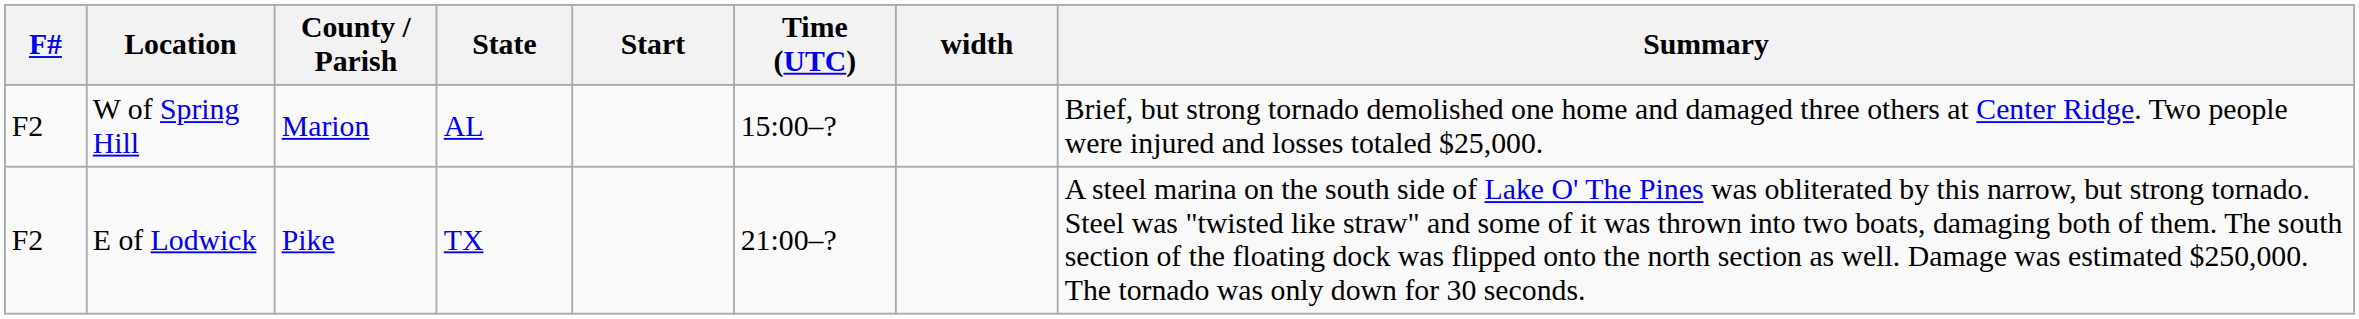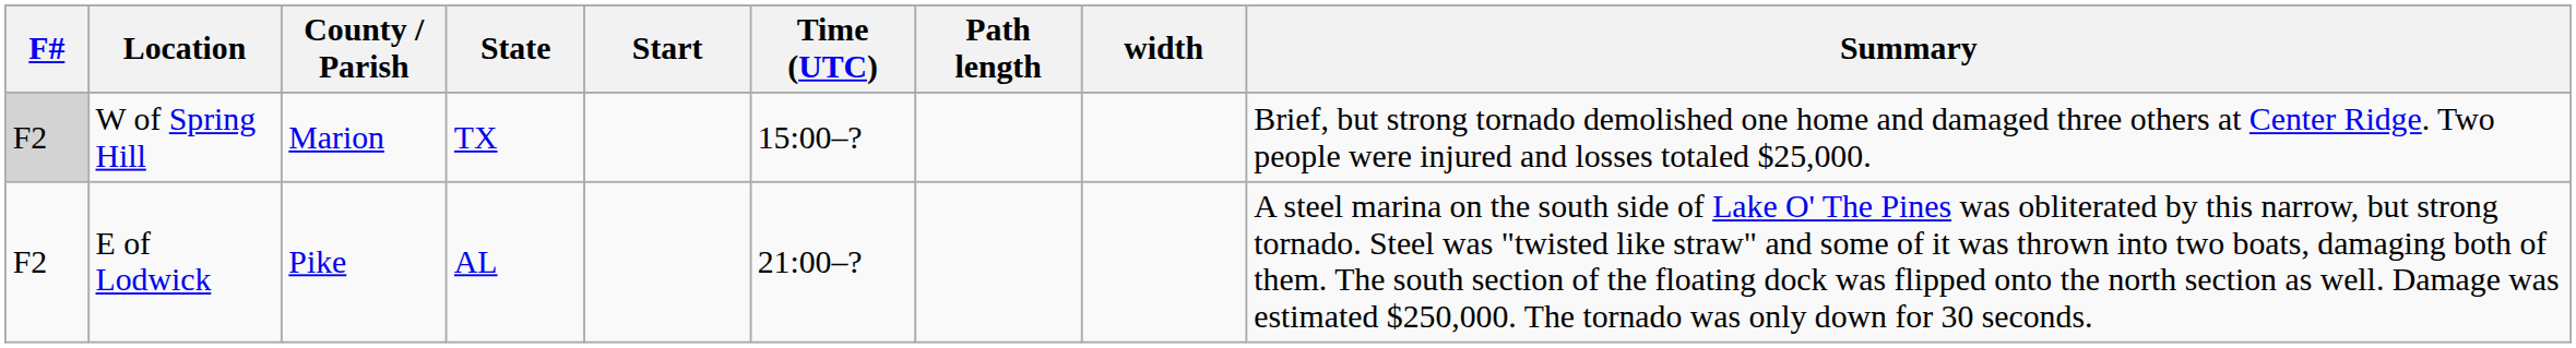+ column: Path length
W of Spring Hill | F#: no background -> lightgrey background
W of Spring Hill | State: AL -> TX
E of Lodwick | State: TX -> AL
